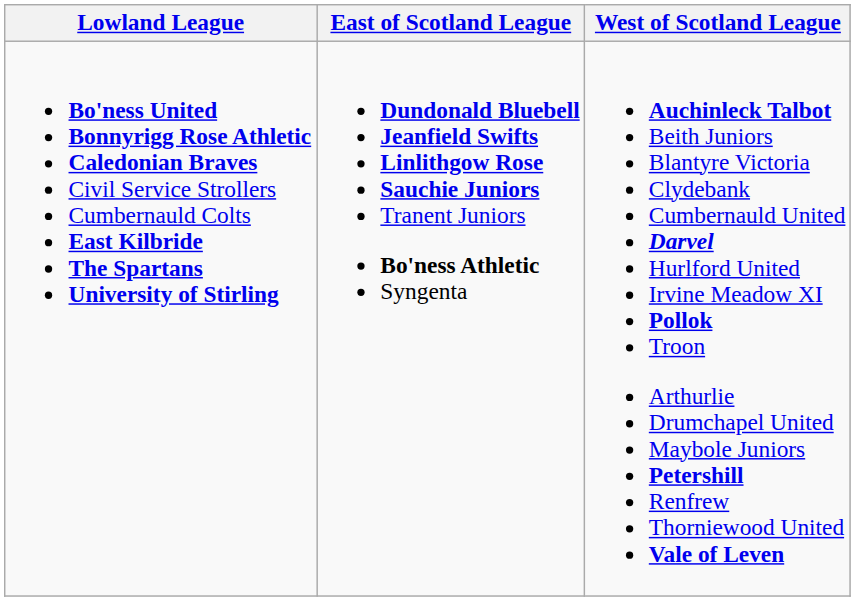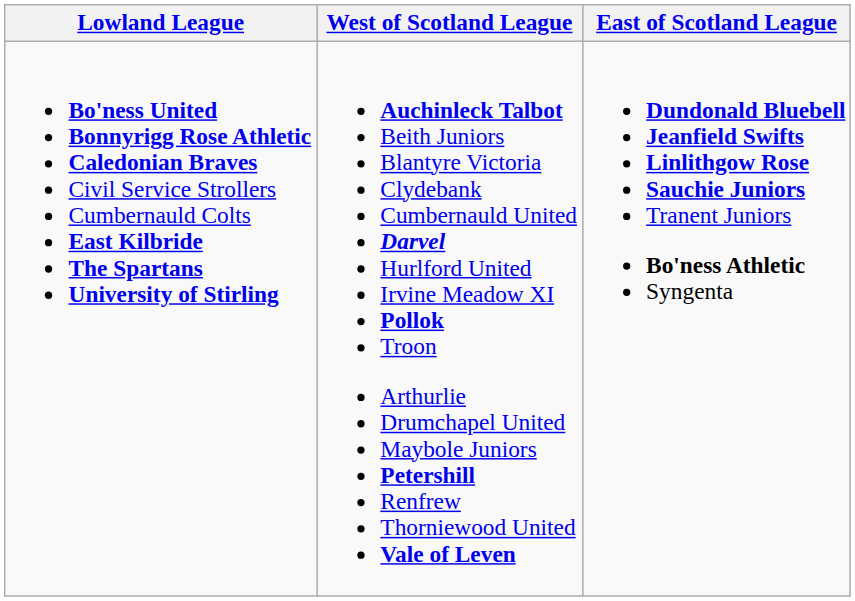columns swapped: East of Scotland League <-> West of Scotland League
